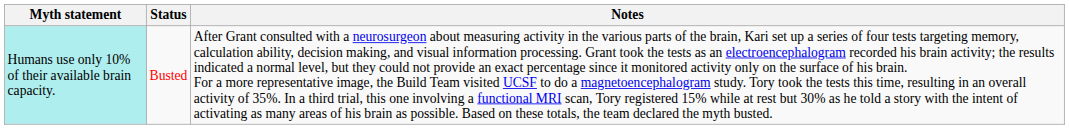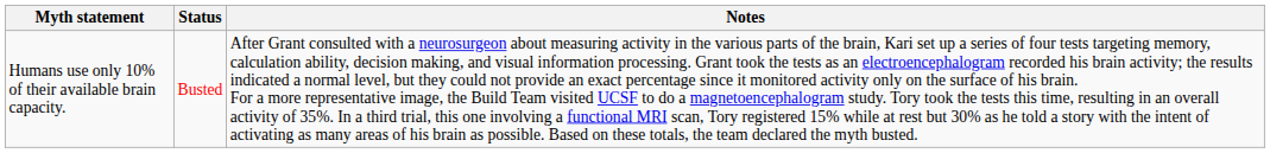row 2 | Myth statement: paleturquoise background -> no background
